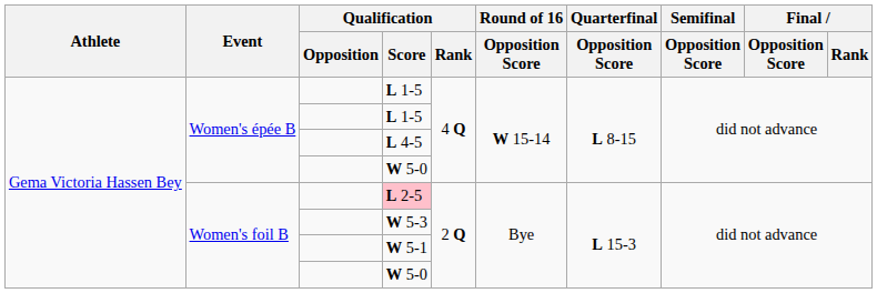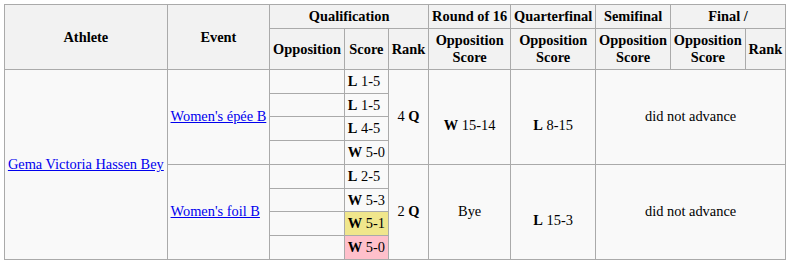L 2-5 | Qualification / Score: pink background -> no background
W 5-1 | Qualification / Score: no background -> khaki background
Women's foil B / W 5-0 | Qualification / Score: no background -> pink background
